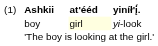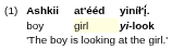boy | column 4: normal -> bold
